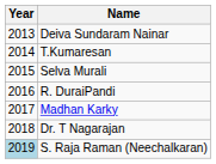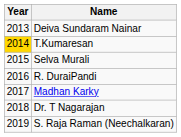T.Kumaresan | Year: no background -> gold background
S. Raja Raman (Neechalkaran) | Year: lightblue background -> no background
